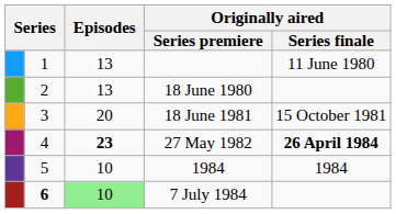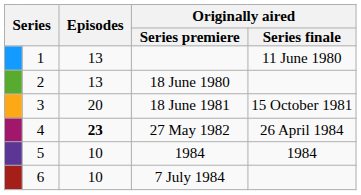27 May 1982 | Originally aired / Series finale: bold -> normal
7 July 1984 | column 2: bold -> normal
7 July 1984 | Episodes: lightgreen background -> no background
